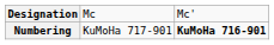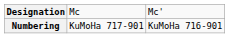Numbering | column 3: bold -> normal
